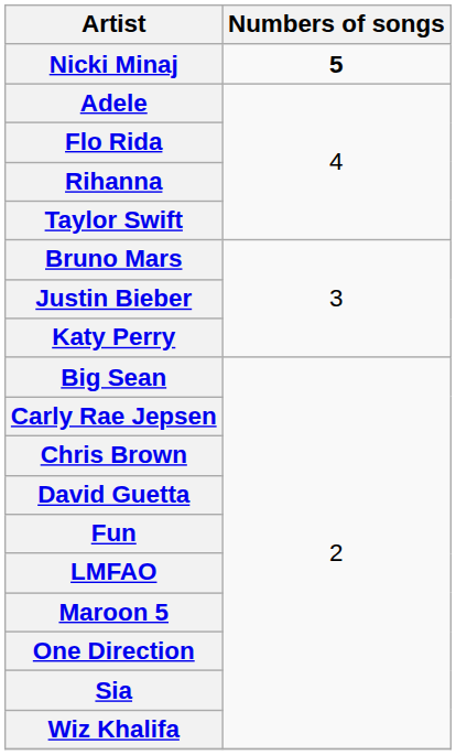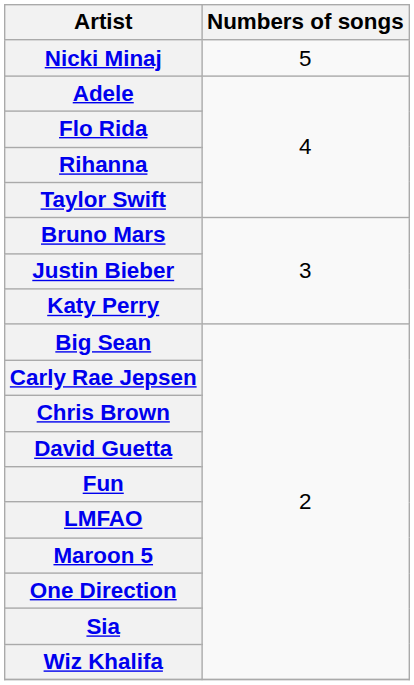Nicki Minaj | Numbers of songs: bold -> normal
